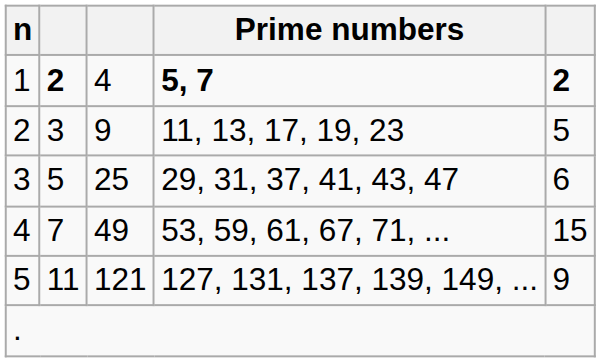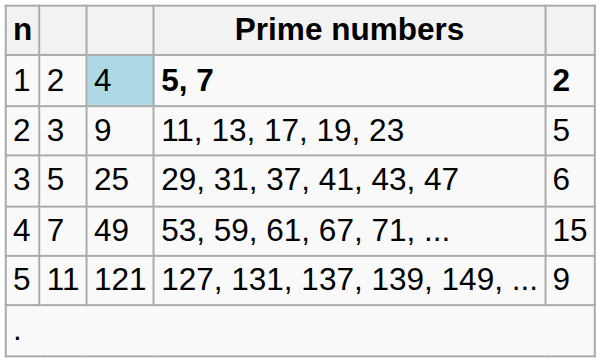1 | column 2: bold -> normal
1 | column 3: no background -> lightblue background
